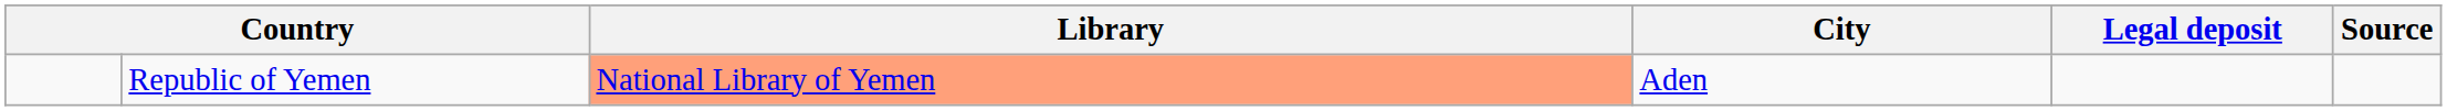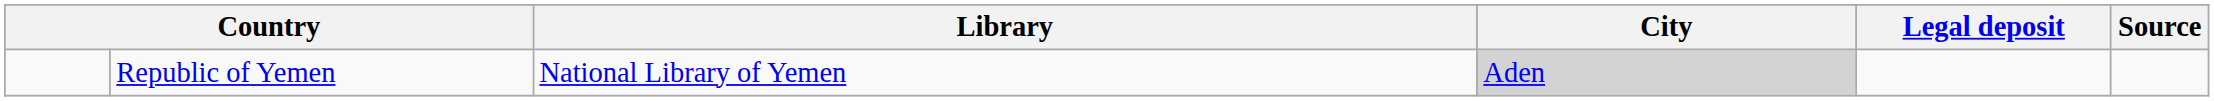Republic of Yemen | Library: lightsalmon background -> no background
Republic of Yemen | City: no background -> lightgrey background
